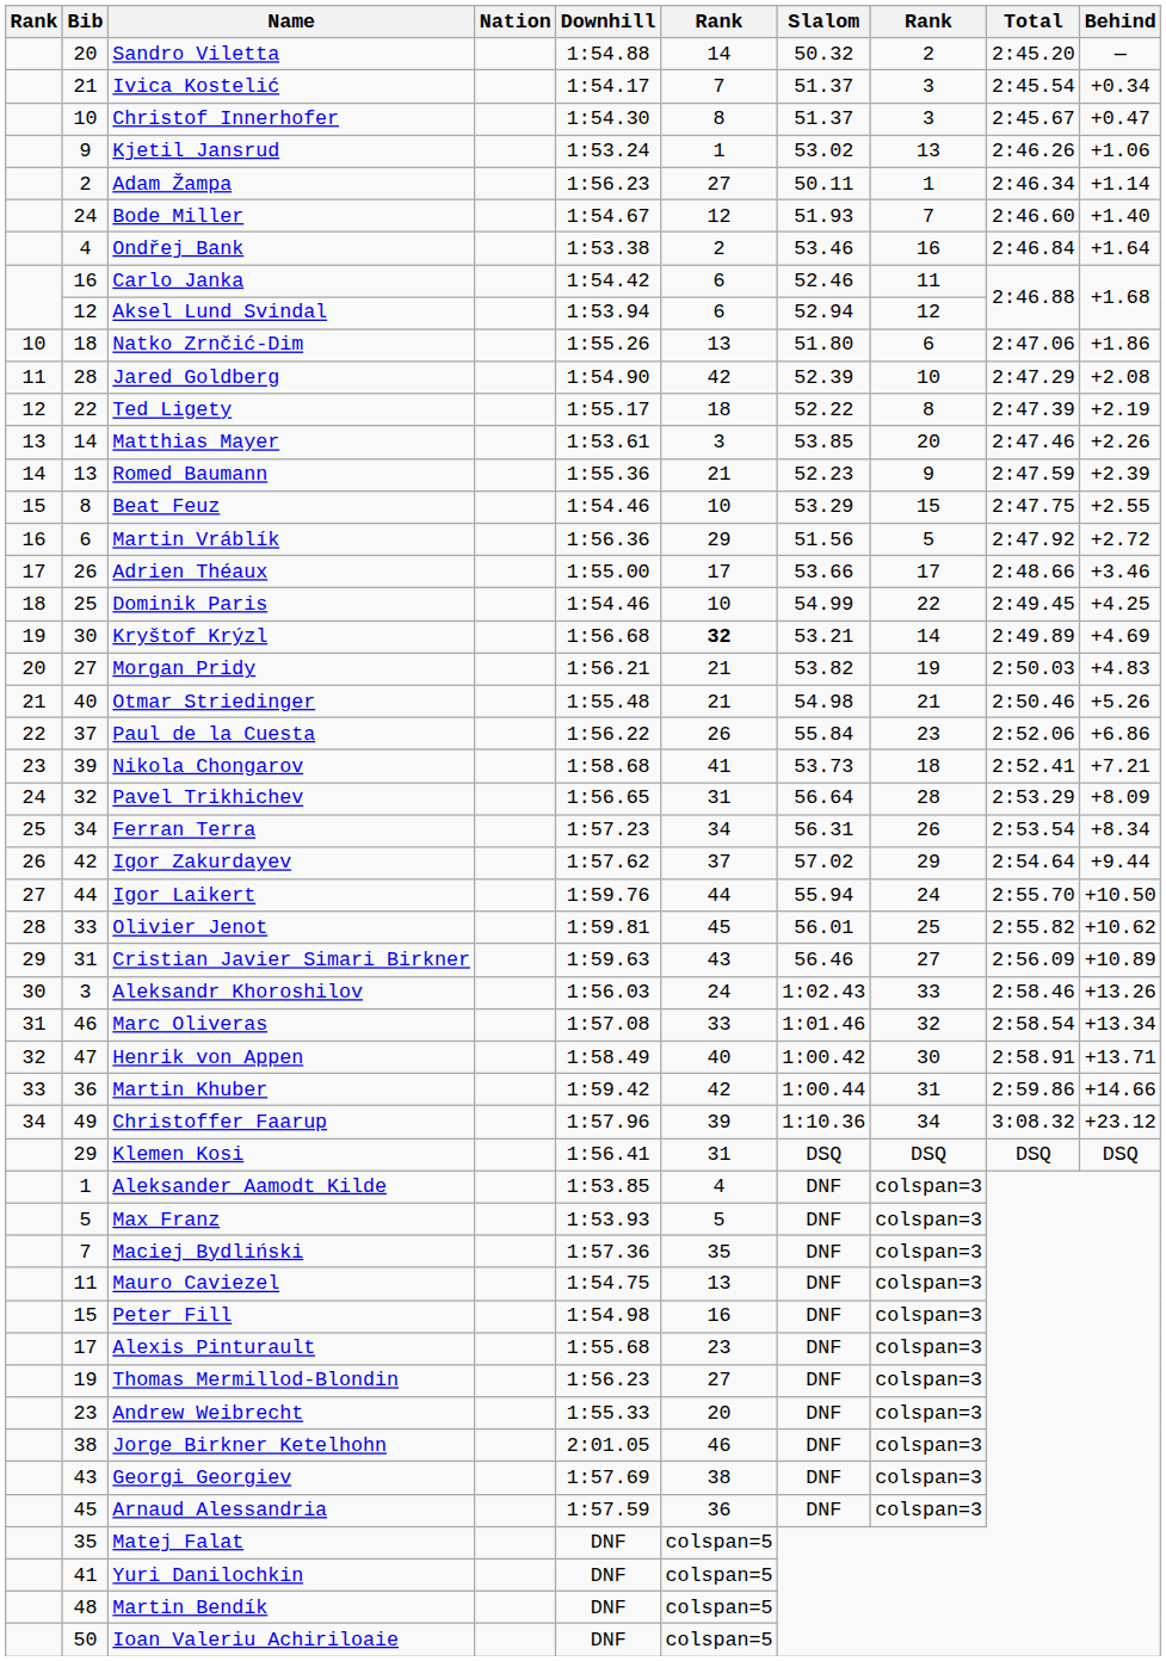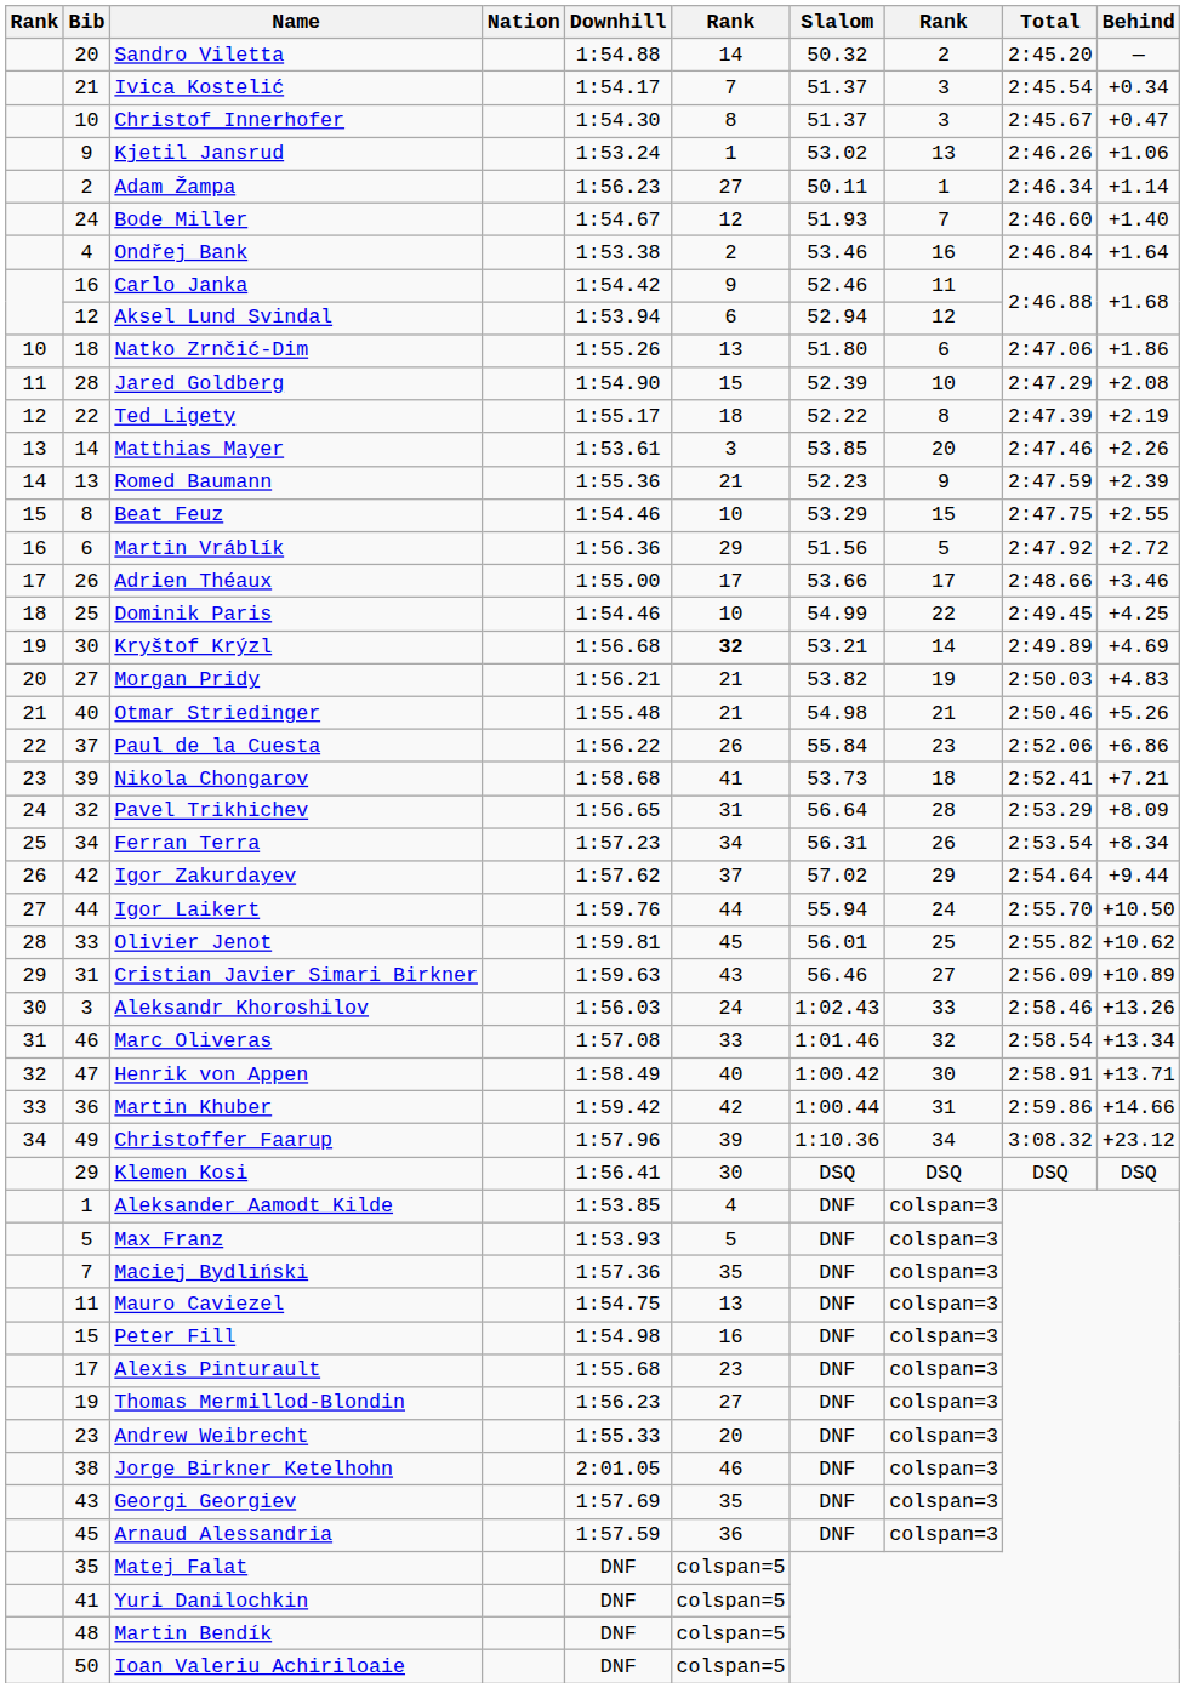Carlo Janka | column 6: 6 -> 9
Jared Goldberg | column 6: 42 -> 15
Klemen Kosi | column 6: 31 -> 30
Georgi Georgiev | column 6: 38 -> 35
